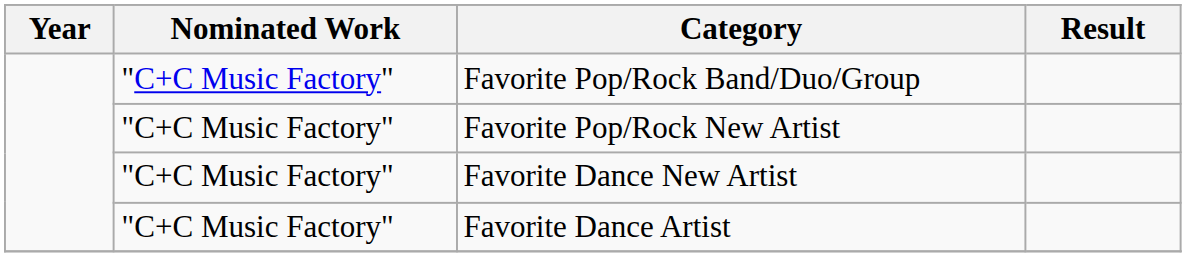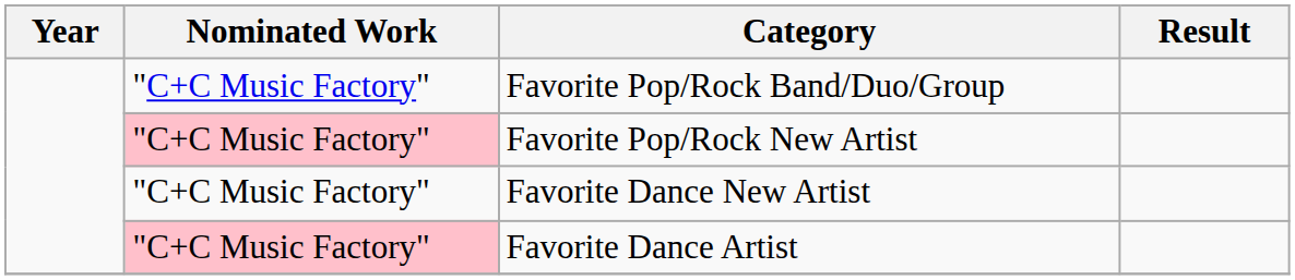Favorite Pop/Rock New Artist | Nominated Work: no background -> pink background
Favorite Dance Artist | Nominated Work: no background -> pink background
